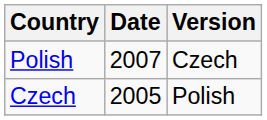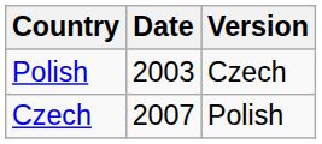row 2 | Date: 2007 -> 2003
row 3 | Date: 2005 -> 2007
